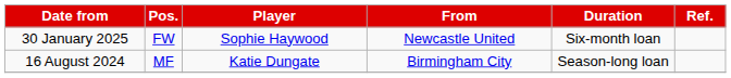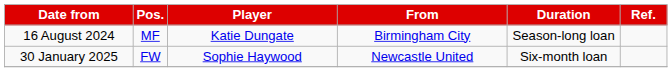rows swapped: 16 August 2024 <-> 30 January 2025
